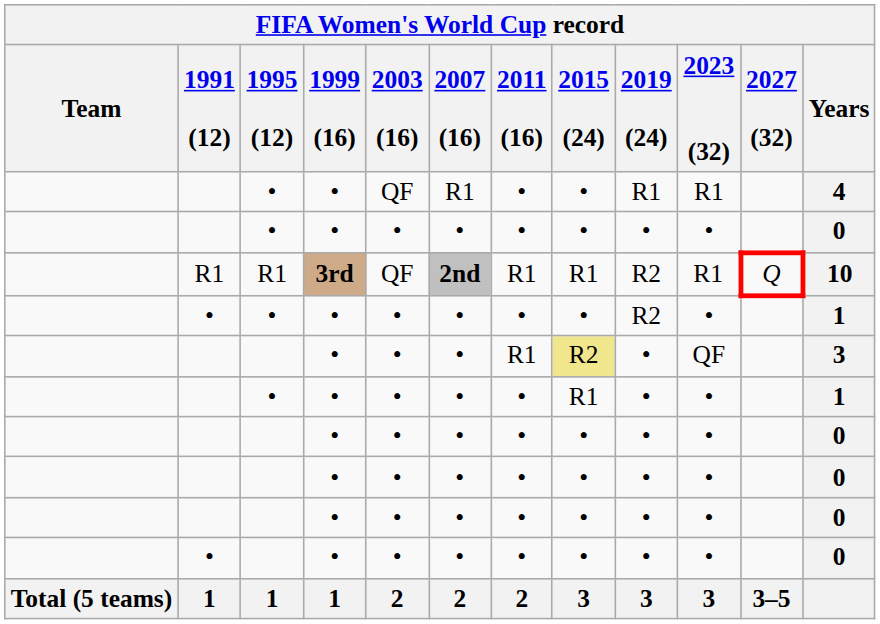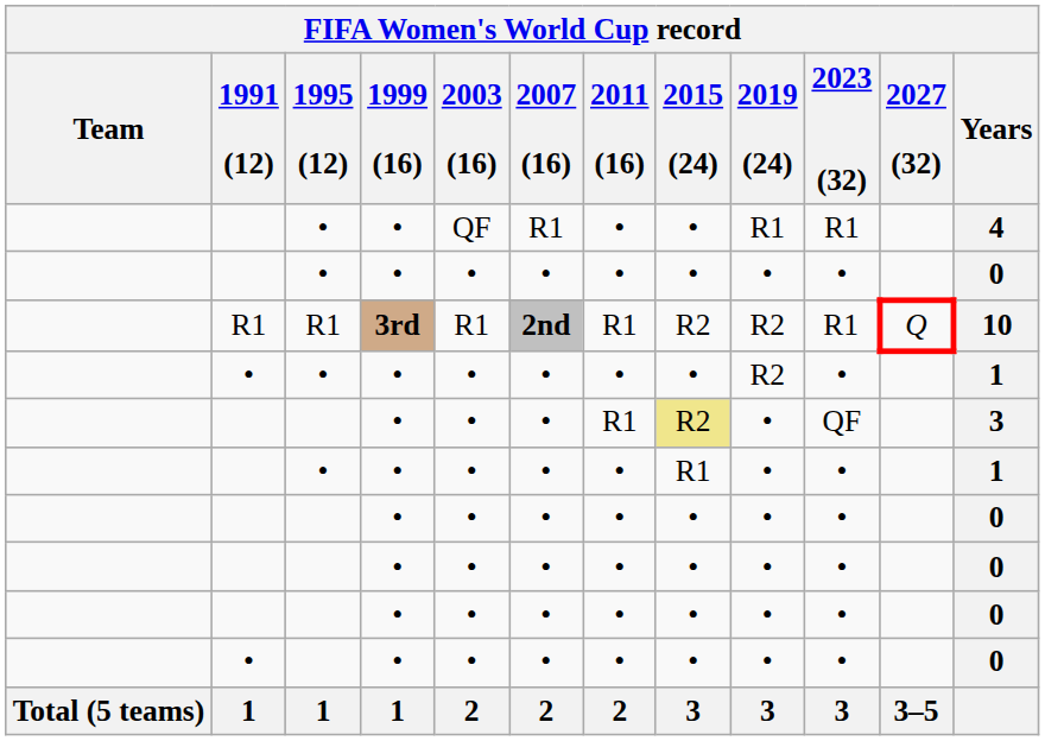row 5 | 2003 (16): QF -> R1
row 5 | 2015 (24): R1 -> R2
